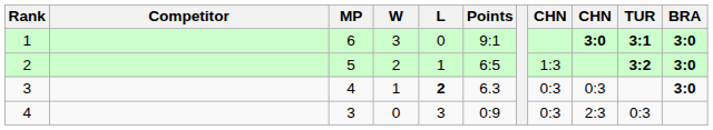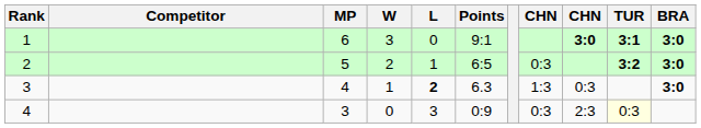row 3 | column 8: 1:3 -> 0:3
row 4 | column 8: 0:3 -> 1:3
row 5 | TUR: no background -> lightyellow background
